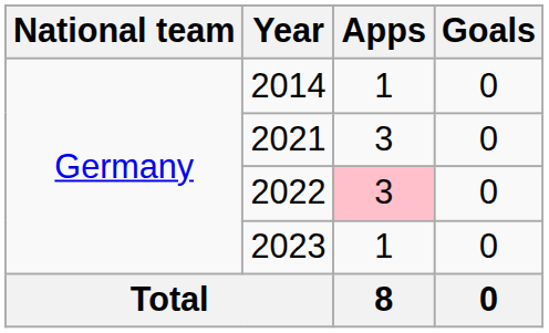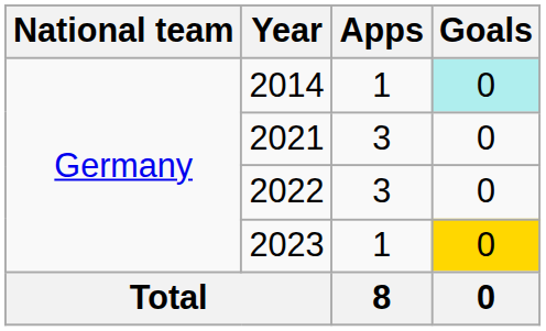2014 | Goals: no background -> paleturquoise background
2022 | Apps: pink background -> no background
2023 | Goals: no background -> gold background
